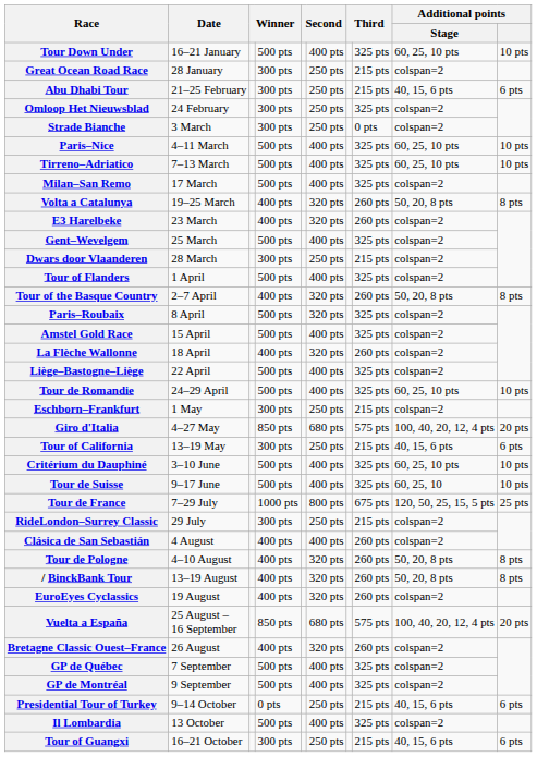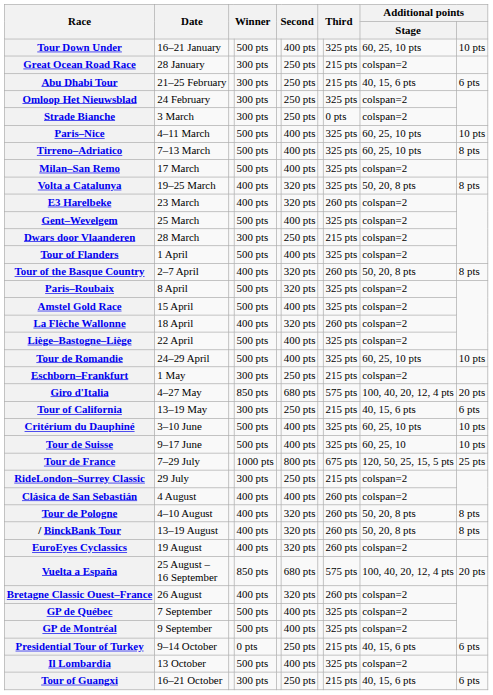Tirreno–Adriatico | Additional points: 10 pts -> 8 pts
Volta a Catalunya | column 8: 260 pts -> 325 pts
